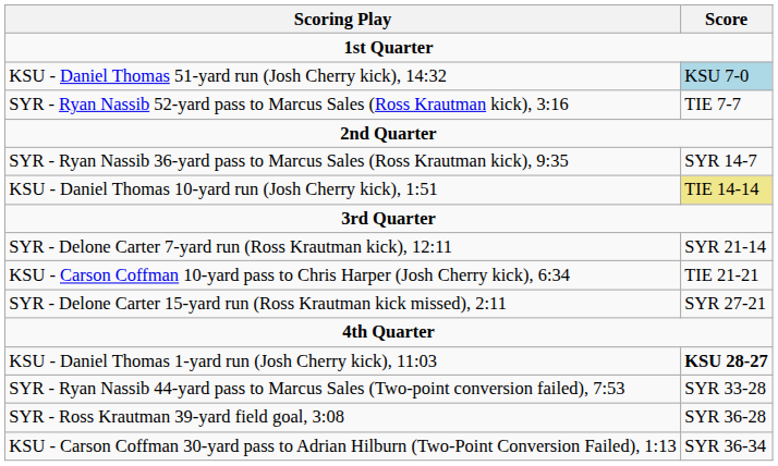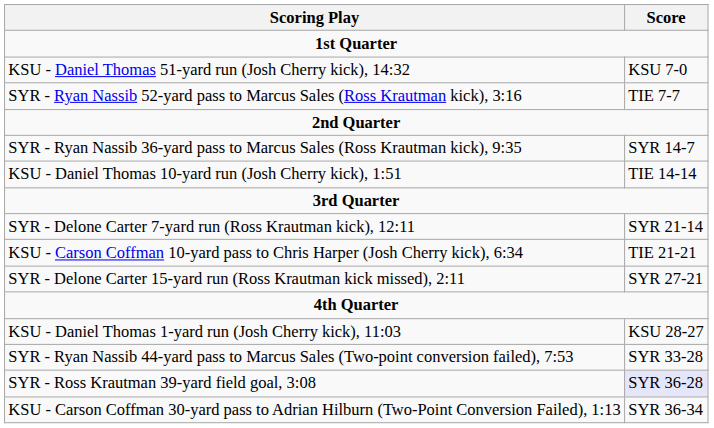KSU - Daniel Thomas 51-yard run (Josh Cherry kick), 14:32 | Score: lightblue background -> no background
KSU - Daniel Thomas 10-yard run (Josh Cherry kick), 1:51 | Score: khaki background -> no background
KSU - Daniel Thomas 1-yard run (Josh Cherry kick), 11:03 | Score: bold -> normal
SYR - Ross Krautman 39-yard field goal, 3:08 | Score: no background -> lavender background
